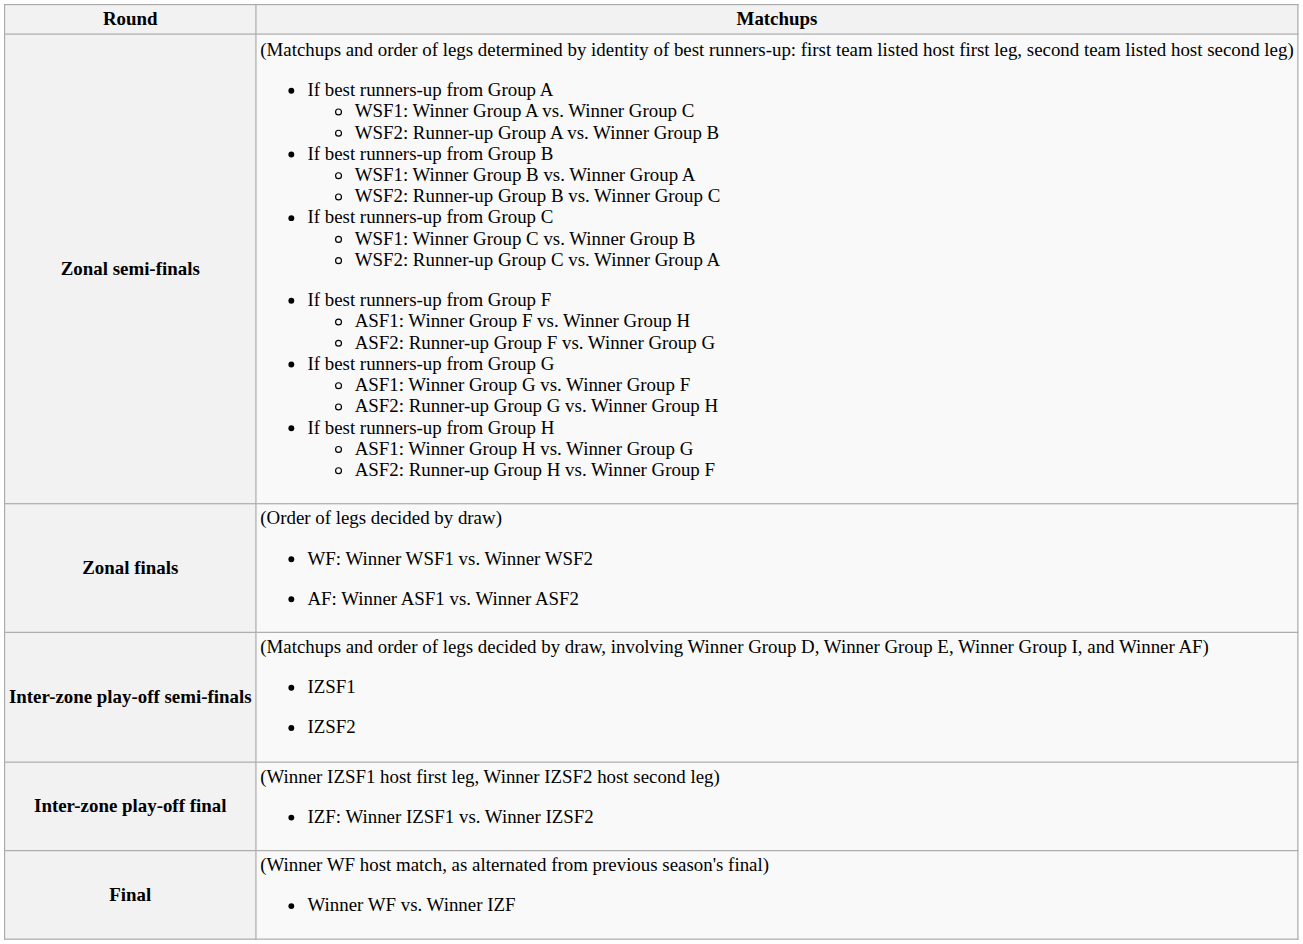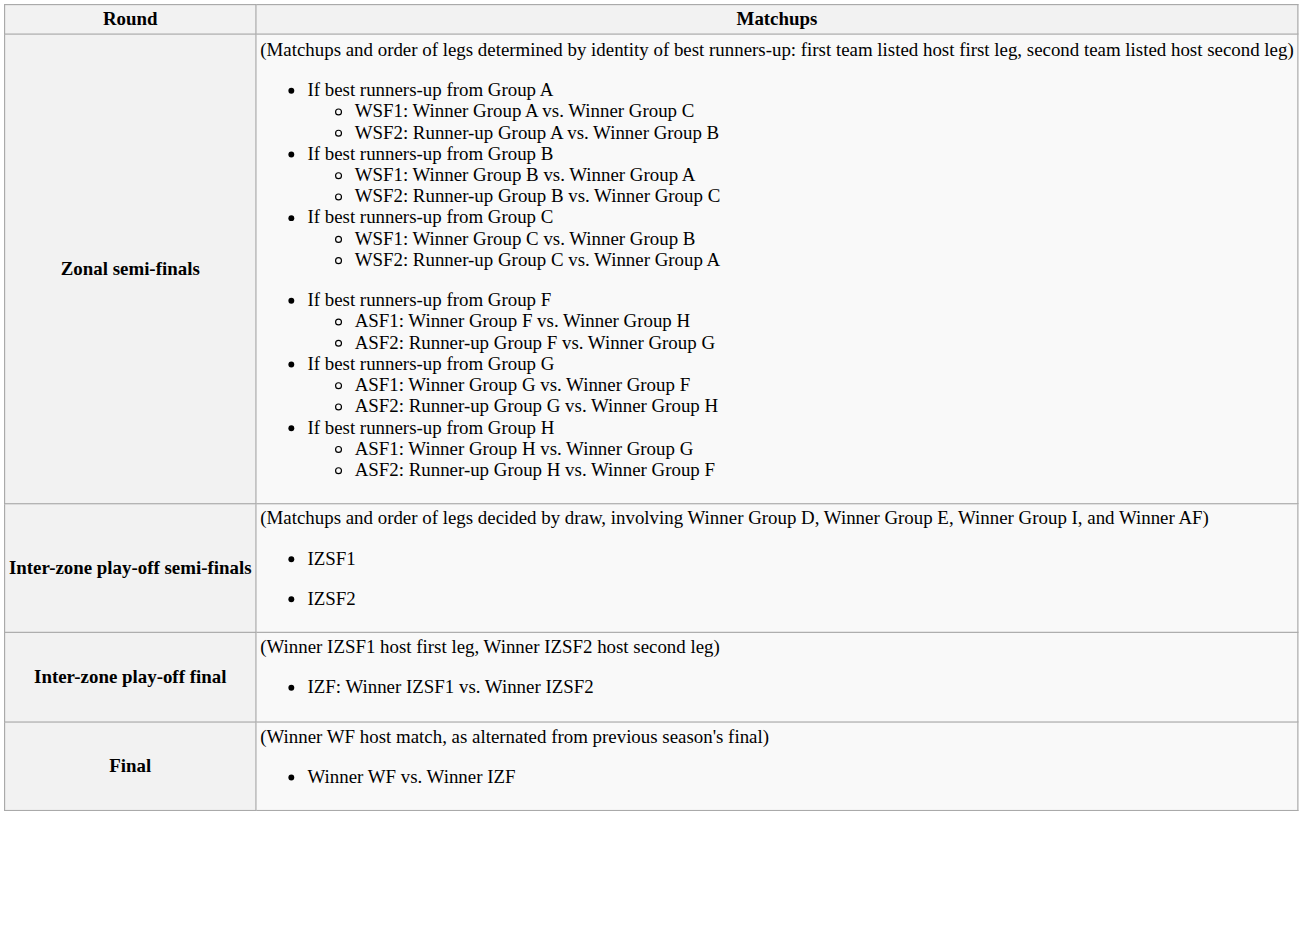- row: Zonal finals | (Order of legs decided by draw) WF: Winner WSF1 vs. Winner WSF2 AF: Winner ASF1 vs. Winner ASF2
